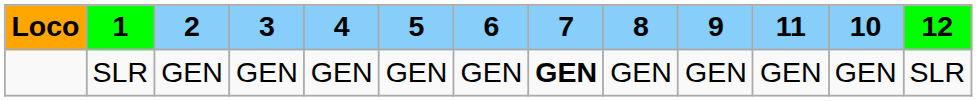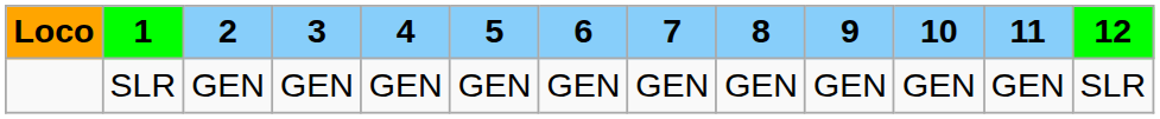columns swapped: 10 <-> 11
row 2 | 7: bold -> normal
